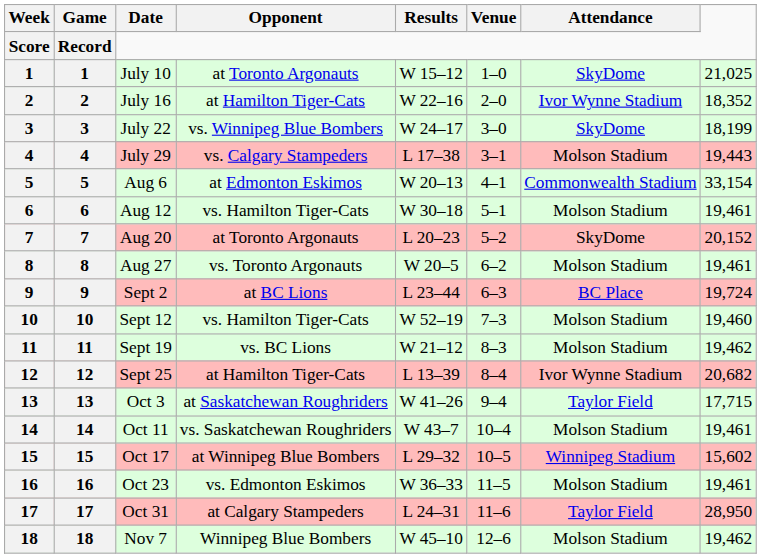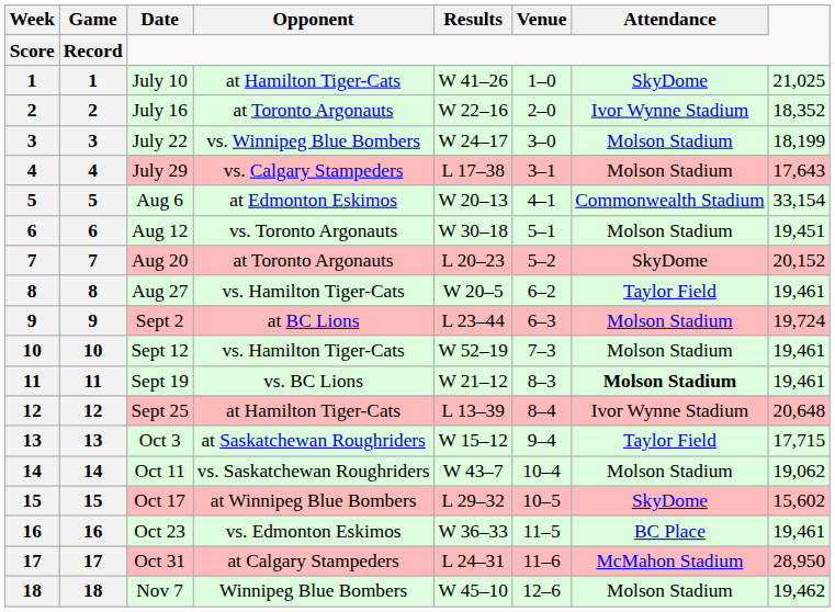July 10 | Opponent: at Toronto Argonauts -> at Hamilton Tiger-Cats
July 10 | Results: W 15–12 -> W 41–26
July 16 | Opponent: at Hamilton Tiger-Cats -> at Toronto Argonauts
July 22 | Attendance: SkyDome -> Molson Stadium
July 29 | column 8: 19,443 -> 17,643
Aug 12 | Opponent: vs. Hamilton Tiger-Cats -> vs. Toronto Argonauts
Aug 12 | column 8: 19,461 -> 19,451
Aug 27 | Opponent: vs. Toronto Argonauts -> vs. Hamilton Tiger-Cats
Aug 27 | Attendance: Molson Stadium -> Taylor Field
Sept 2 | Attendance: BC Place -> Molson Stadium
Sept 12 | column 8: 19,460 -> 19,461
Sept 19 | Attendance: normal -> bold
Sept 19 | column 8: 19,462 -> 19,461
Sept 25 | column 8: 20,682 -> 20,648
Oct 3 | Results: W 41–26 -> W 15–12
Oct 11 | column 8: 19,461 -> 19,062
Oct 17 | Attendance: Winnipeg Stadium -> SkyDome
Oct 23 | Attendance: Molson Stadium -> BC Place
Oct 31 | Attendance: Taylor Field -> McMahon Stadium
